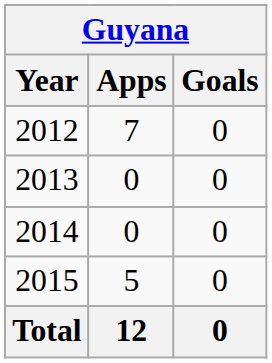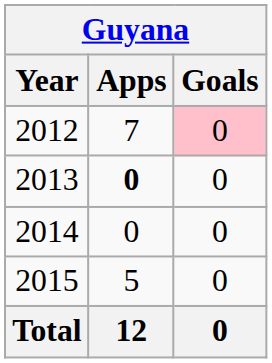2012 | Goals: no background -> pink background
2013 | Apps: normal -> bold
